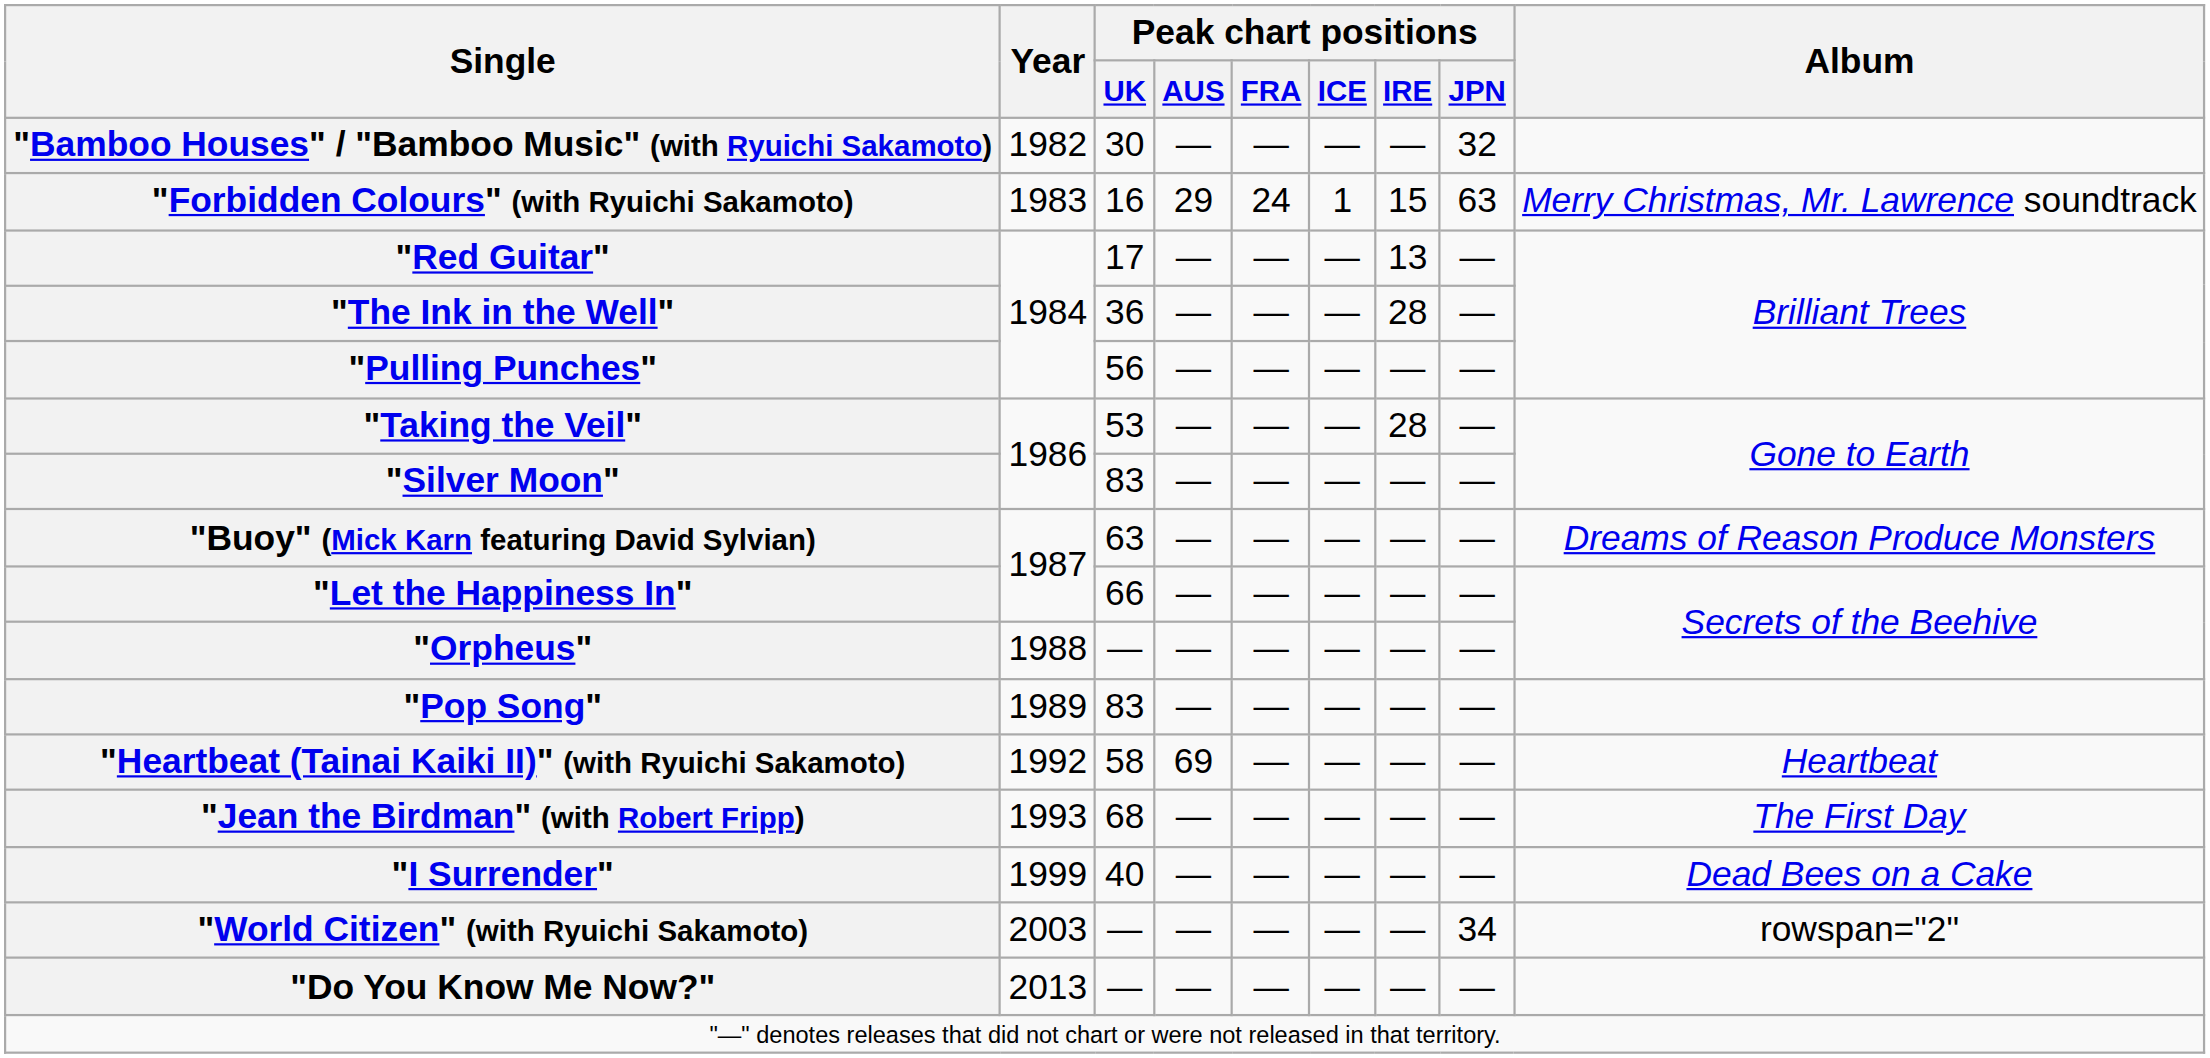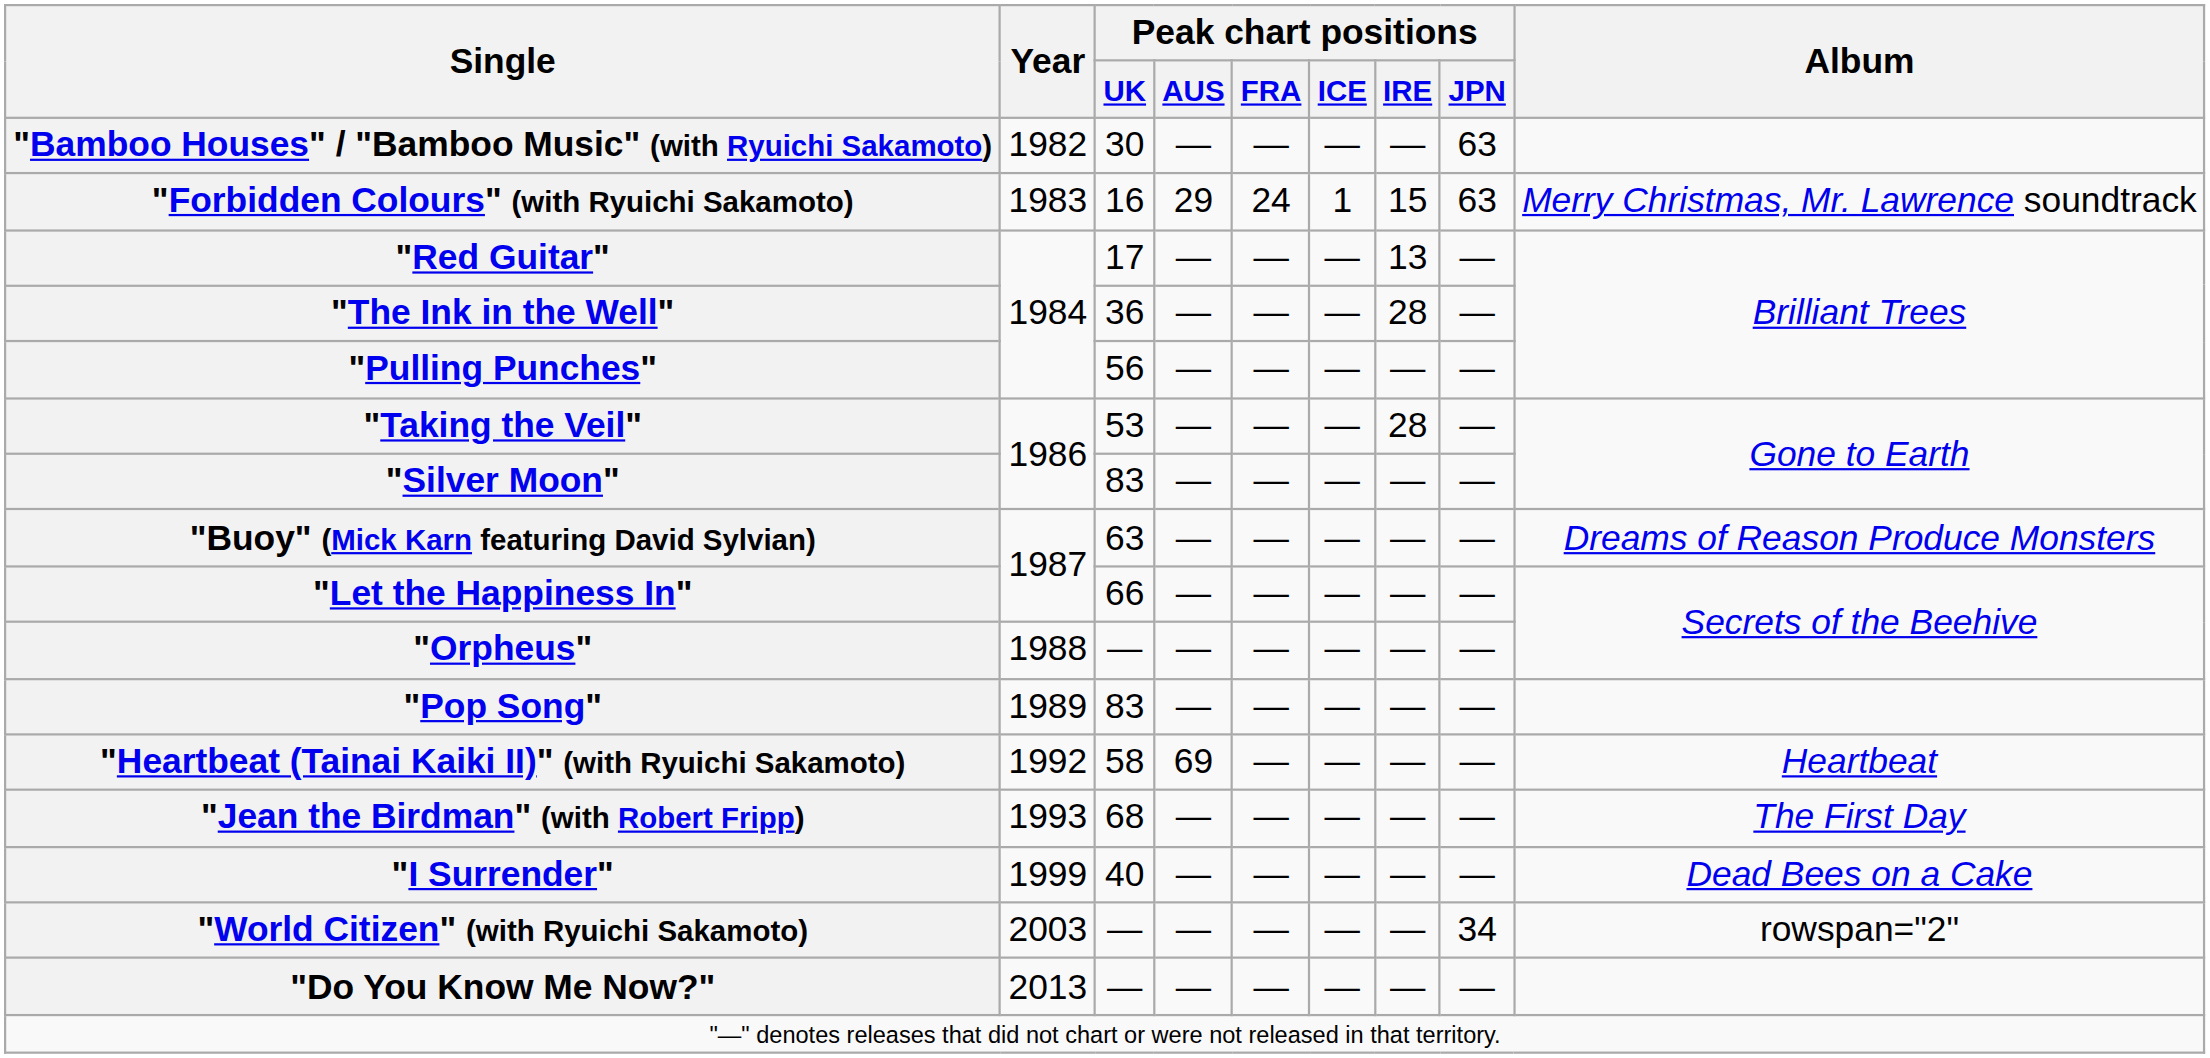"Bamboo Houses" / "Bamboo Music" (with Ryuichi Sakamoto) | Peak chart positions / JPN: 32 -> 63
